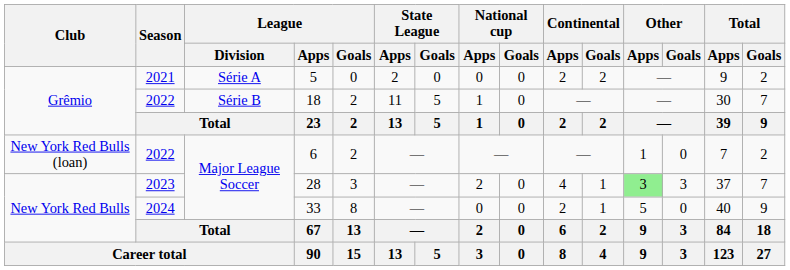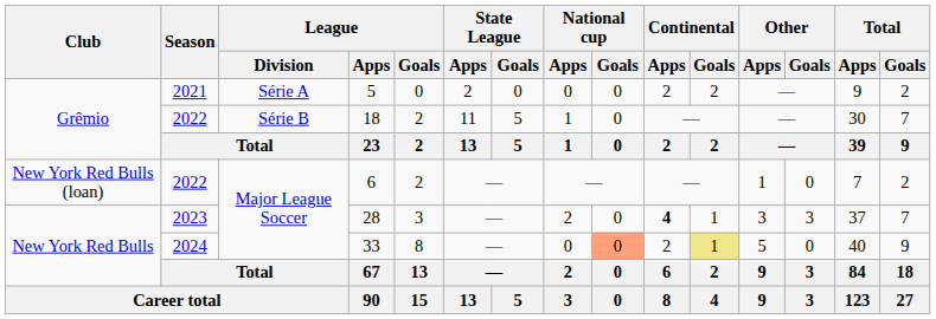28 | Continental / Apps: normal -> bold
28 | Other / Apps: lightgreen background -> no background
33 | National cup / Goals: no background -> lightsalmon background
33 | Continental / Goals: no background -> khaki background
